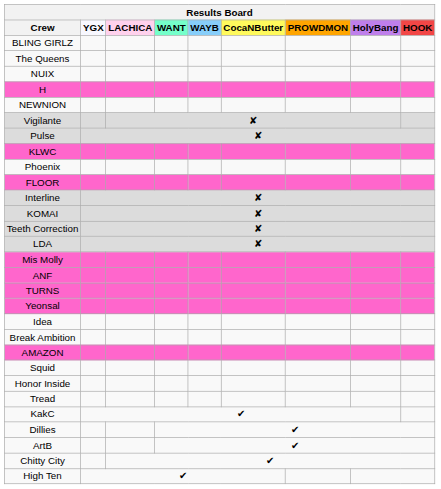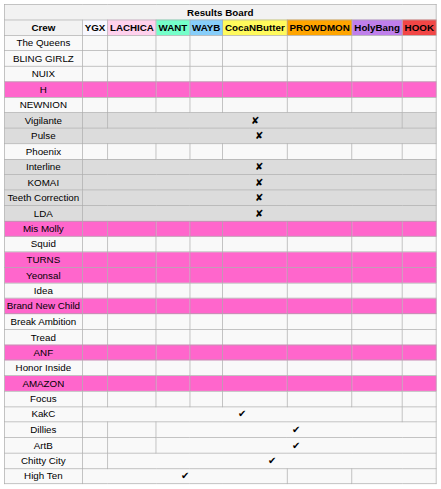rows swapped: The Queens <-> BLING GIRLZ
- row: KLWC
- row: FLOOR
rows swapped: ANF <-> Squid
+ row: Brand New Child
rows swapped: AMAZON <-> Tread
+ row: Focus
